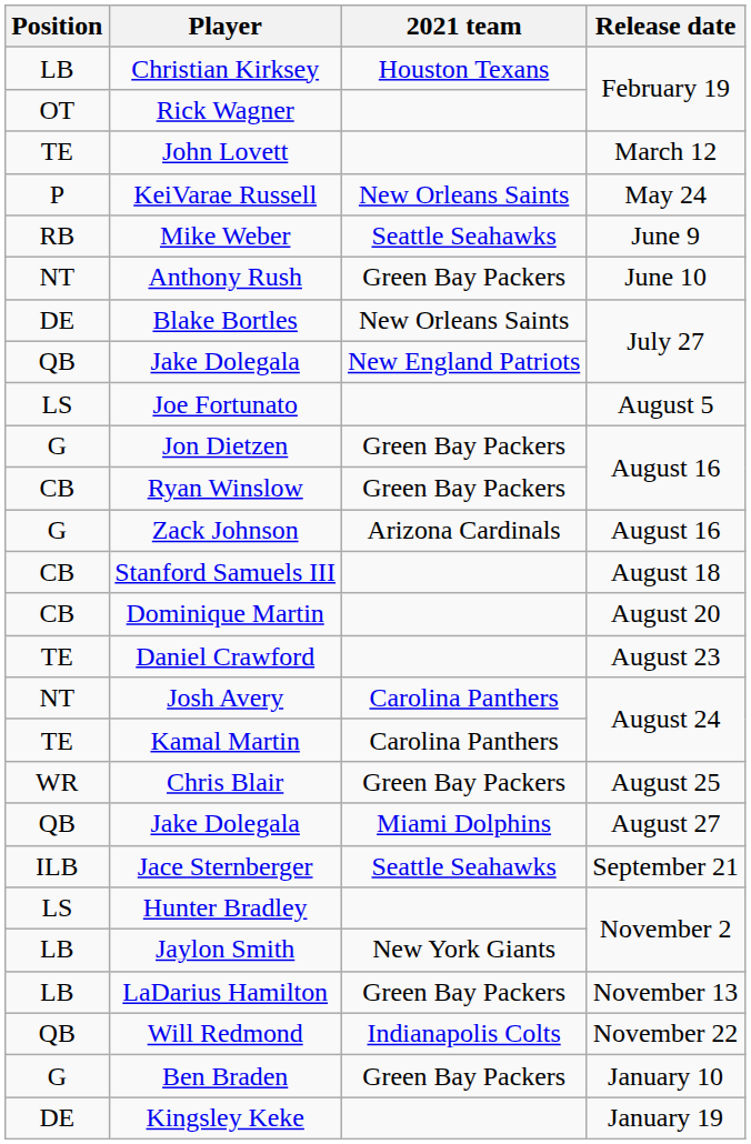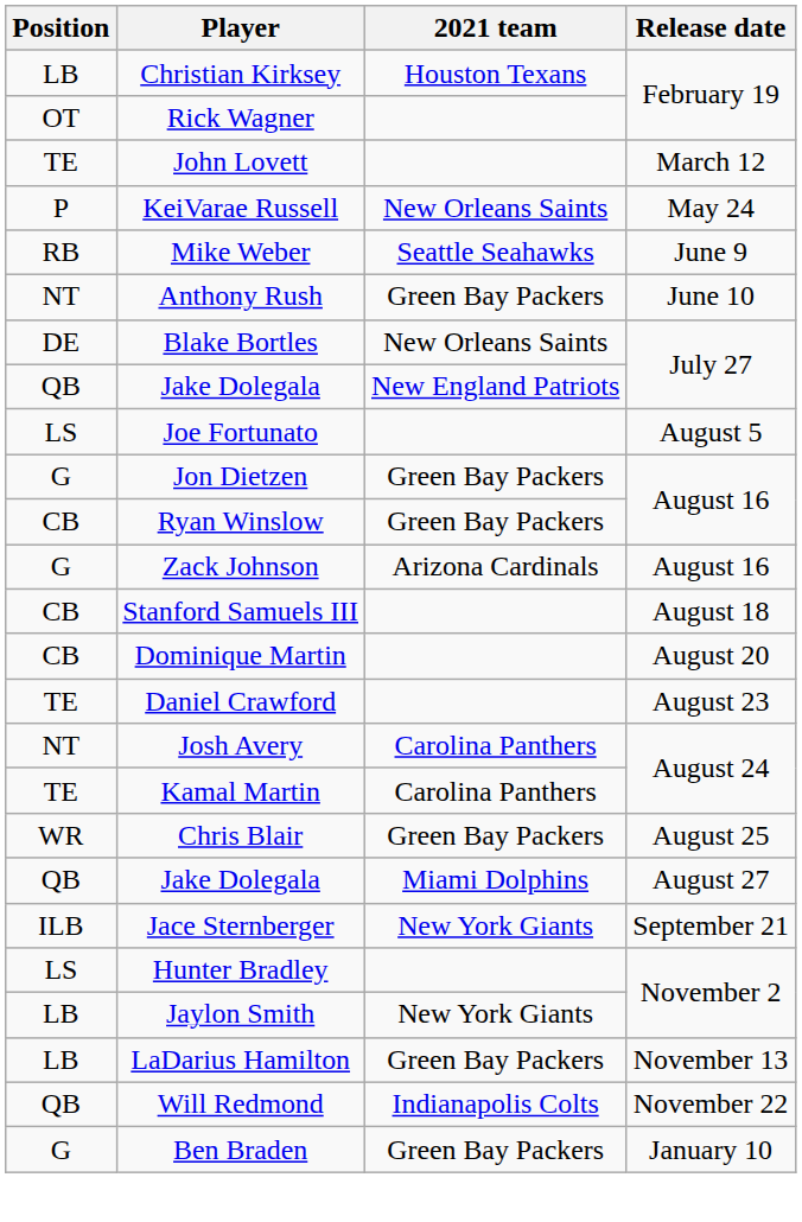Jace Sternberger | 2021 team: Seattle Seahawks -> New York Giants
- row: DE | Kingsley Keke | January 19
